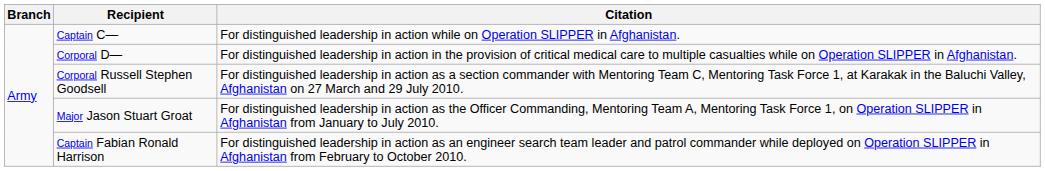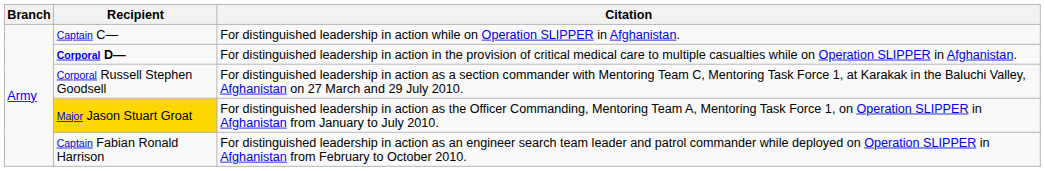Corporal D— | Recipient: normal -> bold
Major Jason Stuart Groat | Recipient: no background -> gold background
